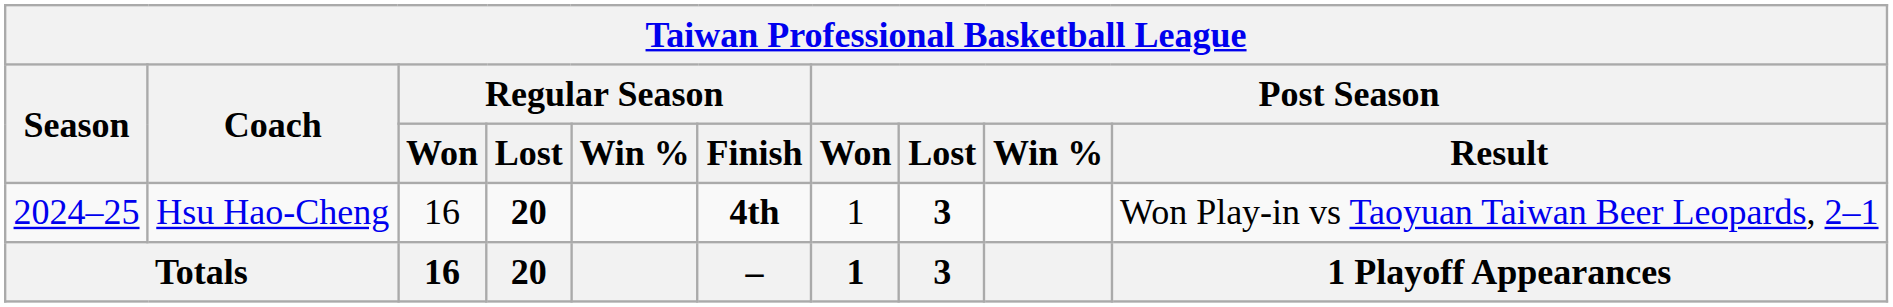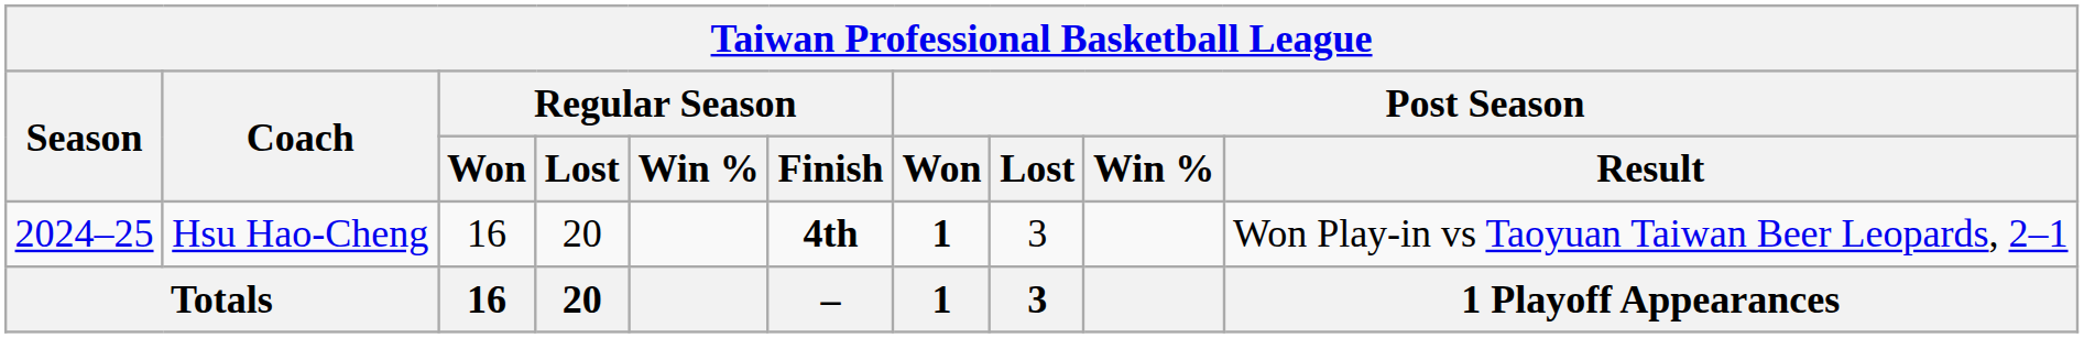Hsu Hao-Cheng | Regular Season / Lost: bold -> normal
Hsu Hao-Cheng | Post Season / Won: normal -> bold
Hsu Hao-Cheng | Post Season / Lost: bold -> normal
